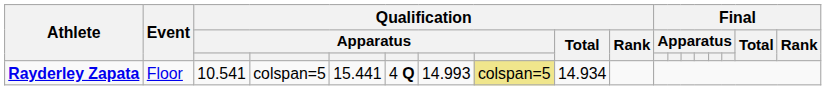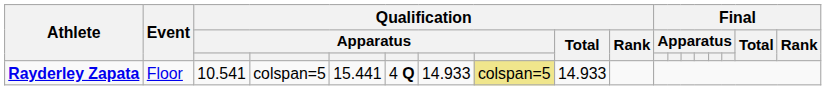Rayderley Zapata | column 7: 14.993 -> 14.933
Rayderley Zapata | Qualification / Total: 14.934 -> 14.933
